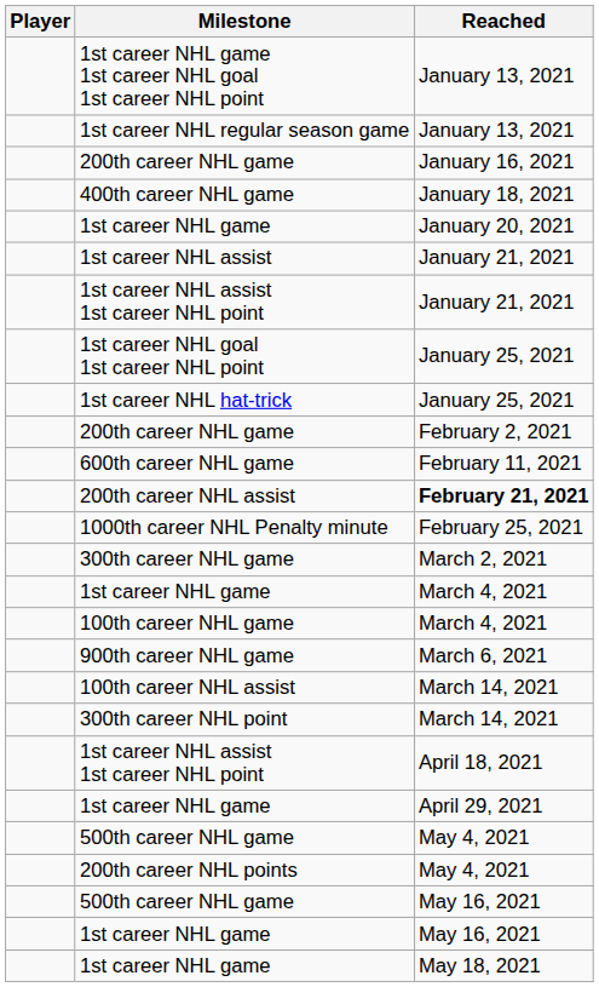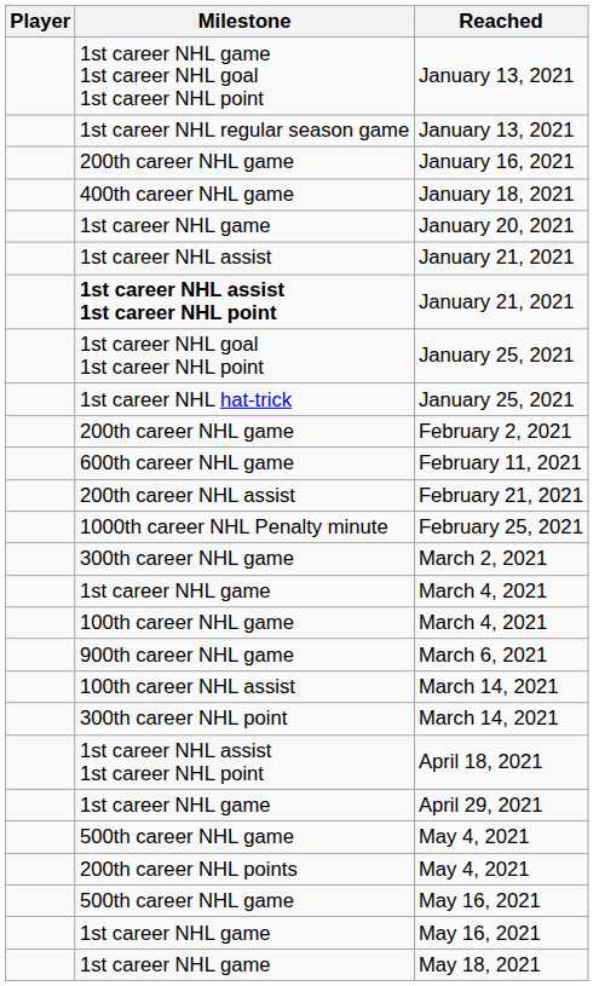row 8 | Milestone: normal -> bold
row 13 | Reached: bold -> normal
